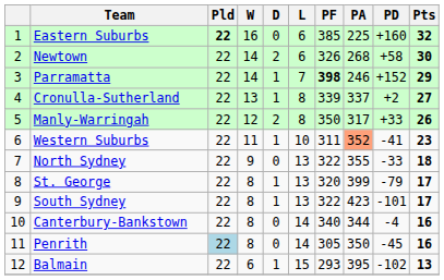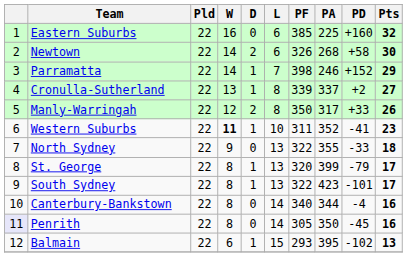Eastern Suburbs | Pld: bold -> normal
Parramatta | PF: bold -> normal
Western Suburbs | W: normal -> bold
Western Suburbs | PA: lightsalmon background -> no background
Penrith | column 1: no background -> lavender background
Penrith | Pld: lightblue background -> no background
